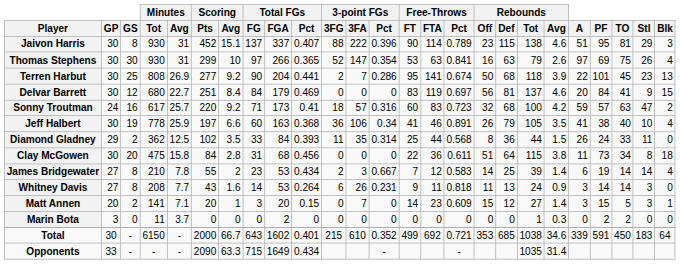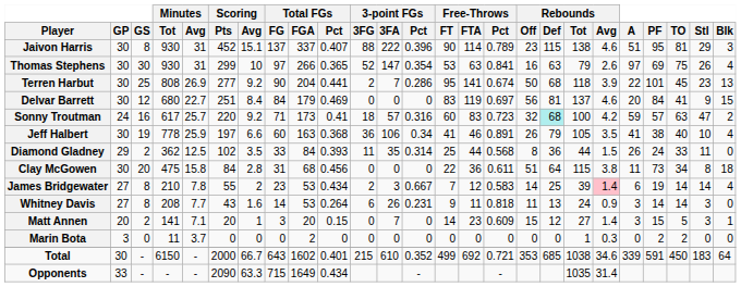Sonny Troutman | Rebounds / Def: no background -> paleturquoise background
James Bridgewater | Rebounds / Avg: no background -> pink background
